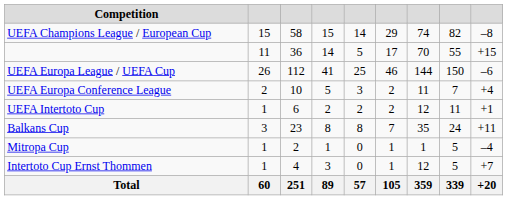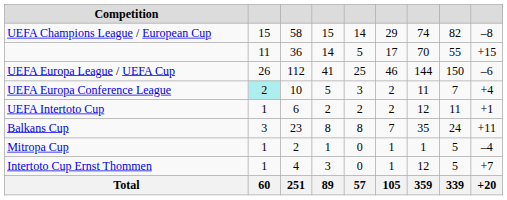UEFA Europa Conference League | column 2: no background -> paleturquoise background
